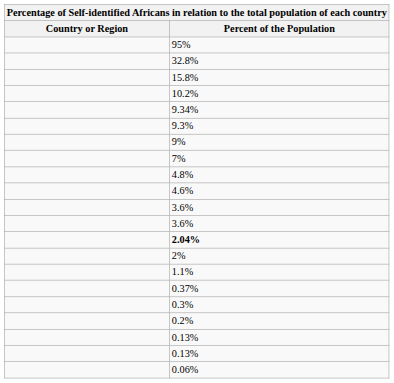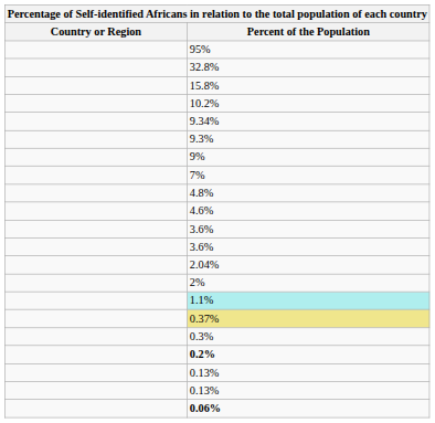2.04% | Percent of the Population: bold -> normal
1.1% | Percent of the Population: no background -> paleturquoise background
0.37% | Percent of the Population: no background -> khaki background
0.2% | Percent of the Population: normal -> bold
0.06% | Percent of the Population: normal -> bold
